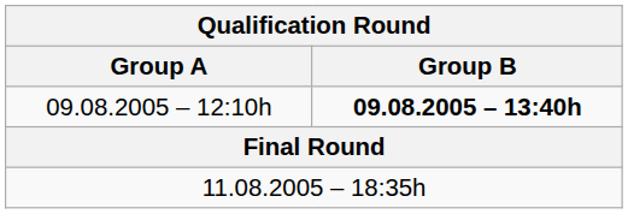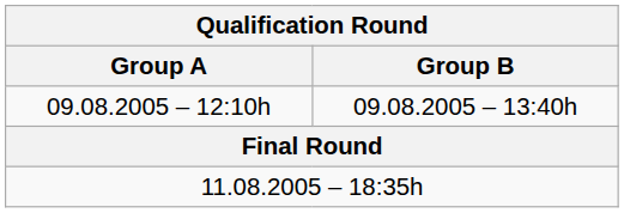09.08.2005 – 12:10h | Group B: bold -> normal
